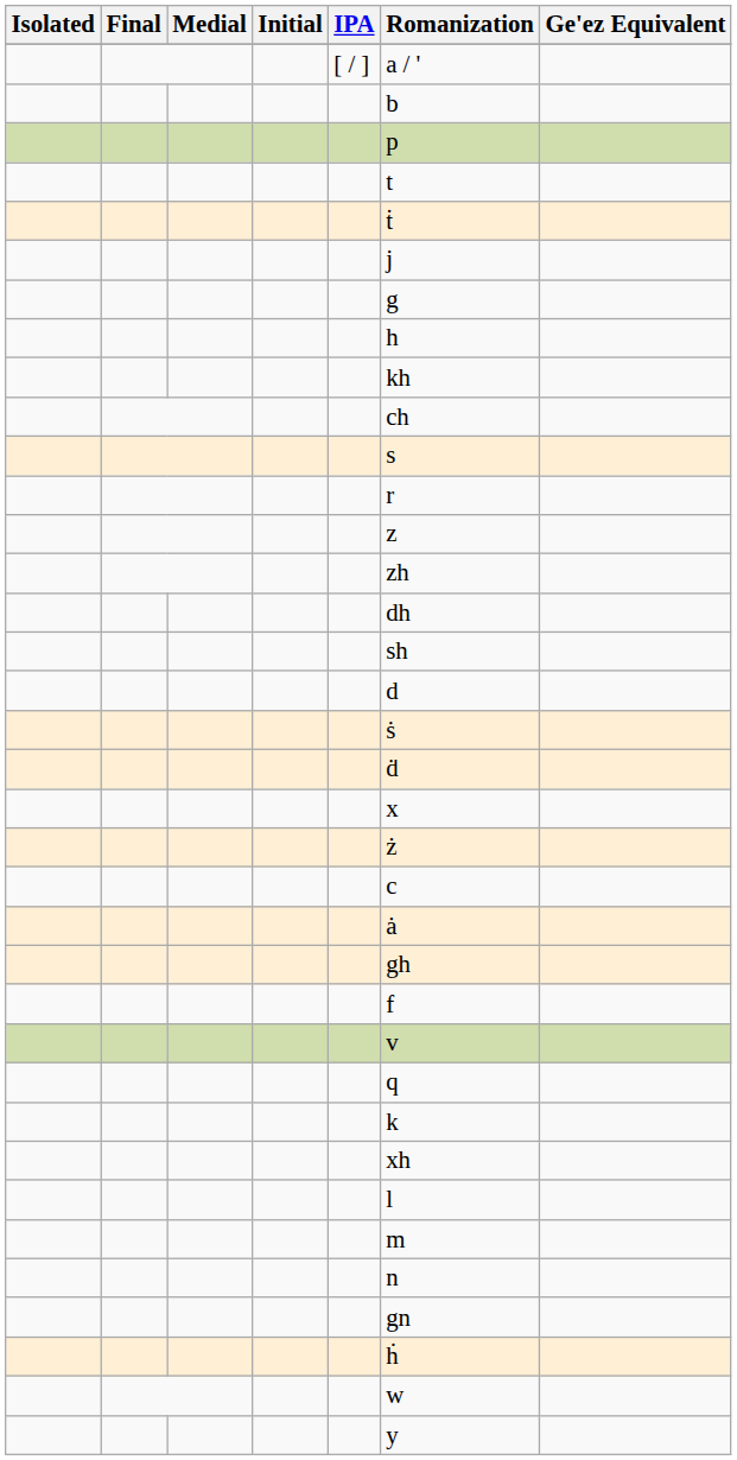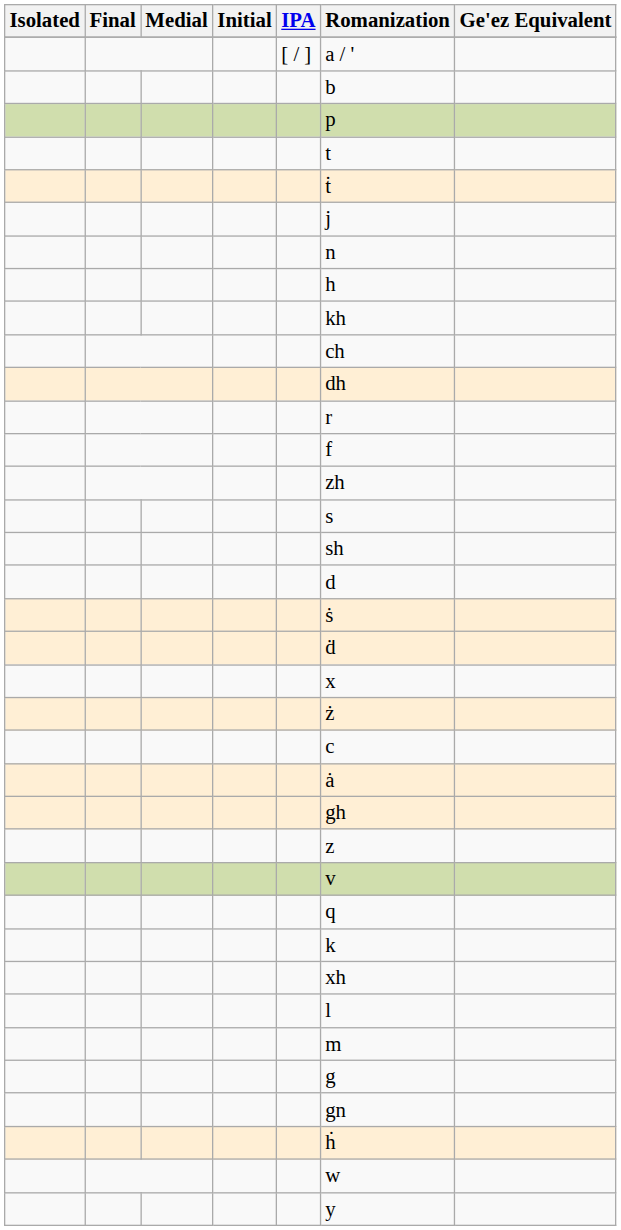row 8 | Romanization: g -> n
row 12 | Romanization: s -> dh
row 14 | Romanization: z -> f
row 16 | Romanization: dh -> s
row 26 | Romanization: f -> z
row 33 | Romanization: n -> g
